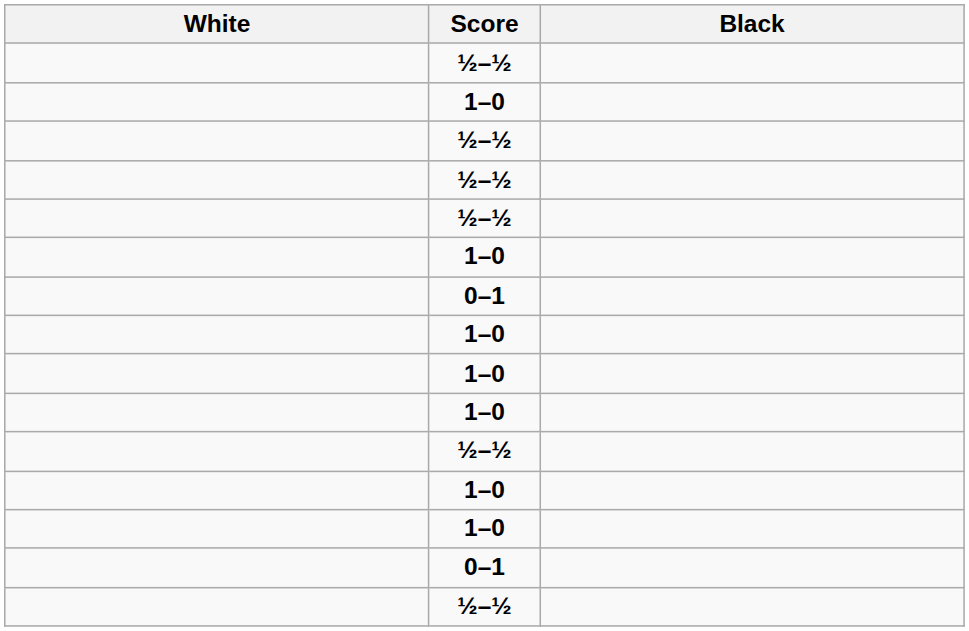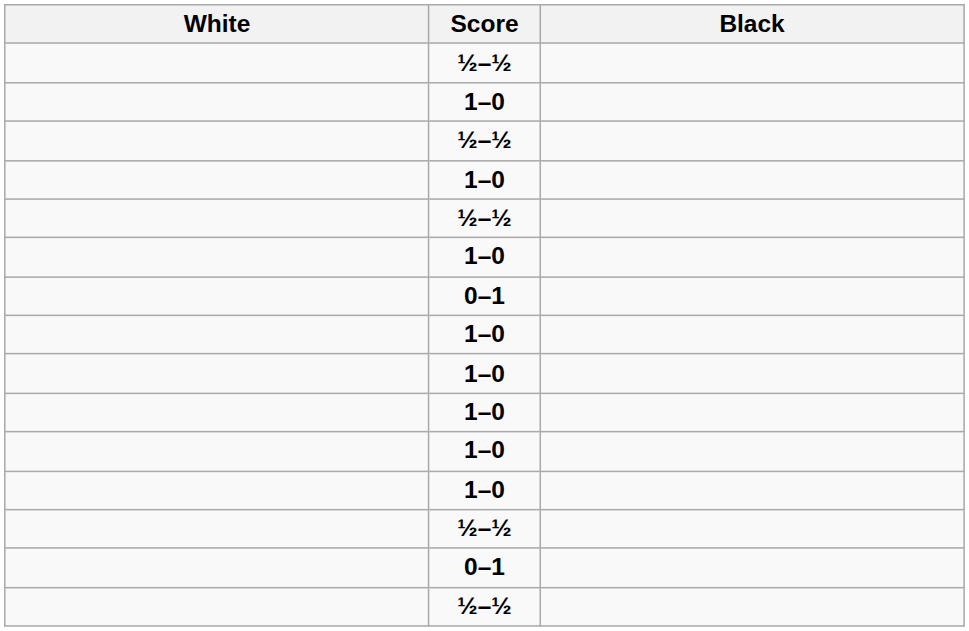row 5 | Score: ½–½ -> 1–0
row 12 | Score: ½–½ -> 1–0
row 14 | Score: 1–0 -> ½–½
